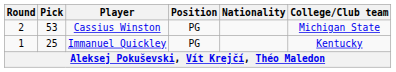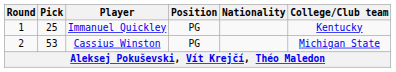rows swapped: Immanuel Quickley <-> Cassius Winston
